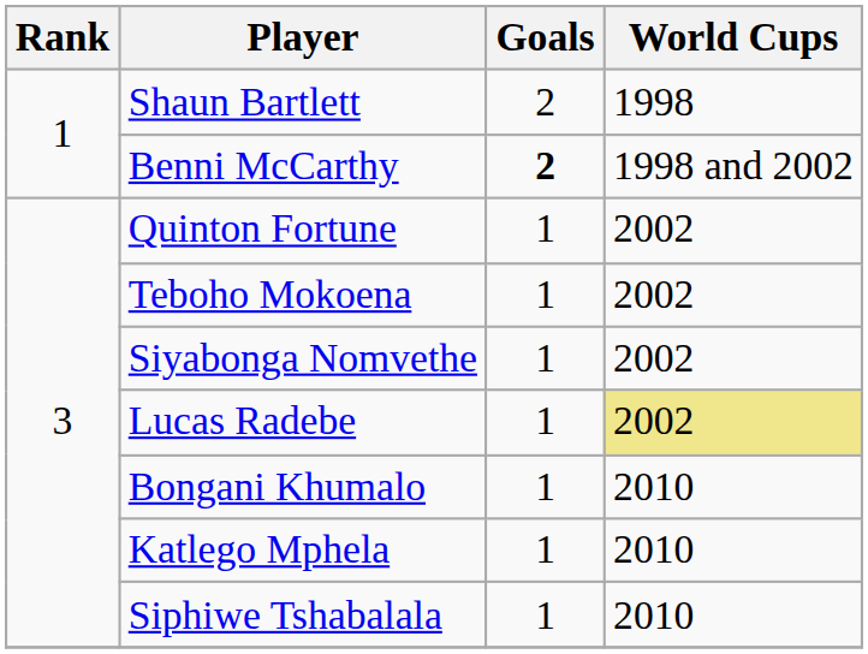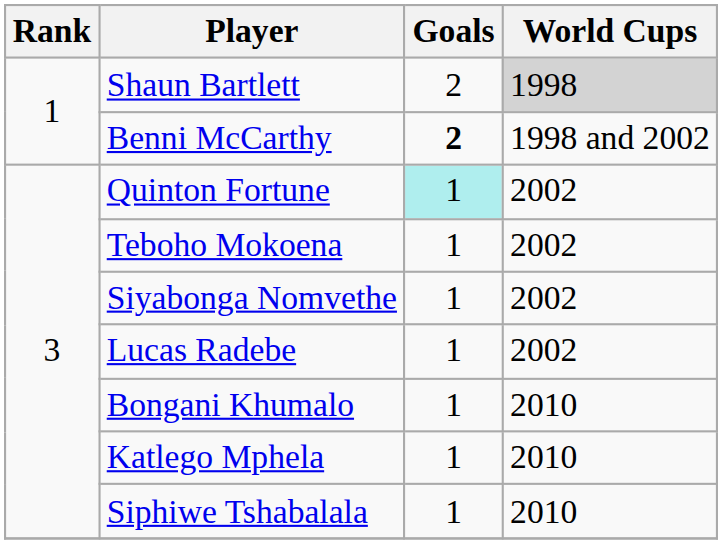Shaun Bartlett | World Cups: no background -> lightgrey background
Quinton Fortune | Goals: no background -> paleturquoise background
Lucas Radebe | World Cups: khaki background -> no background
